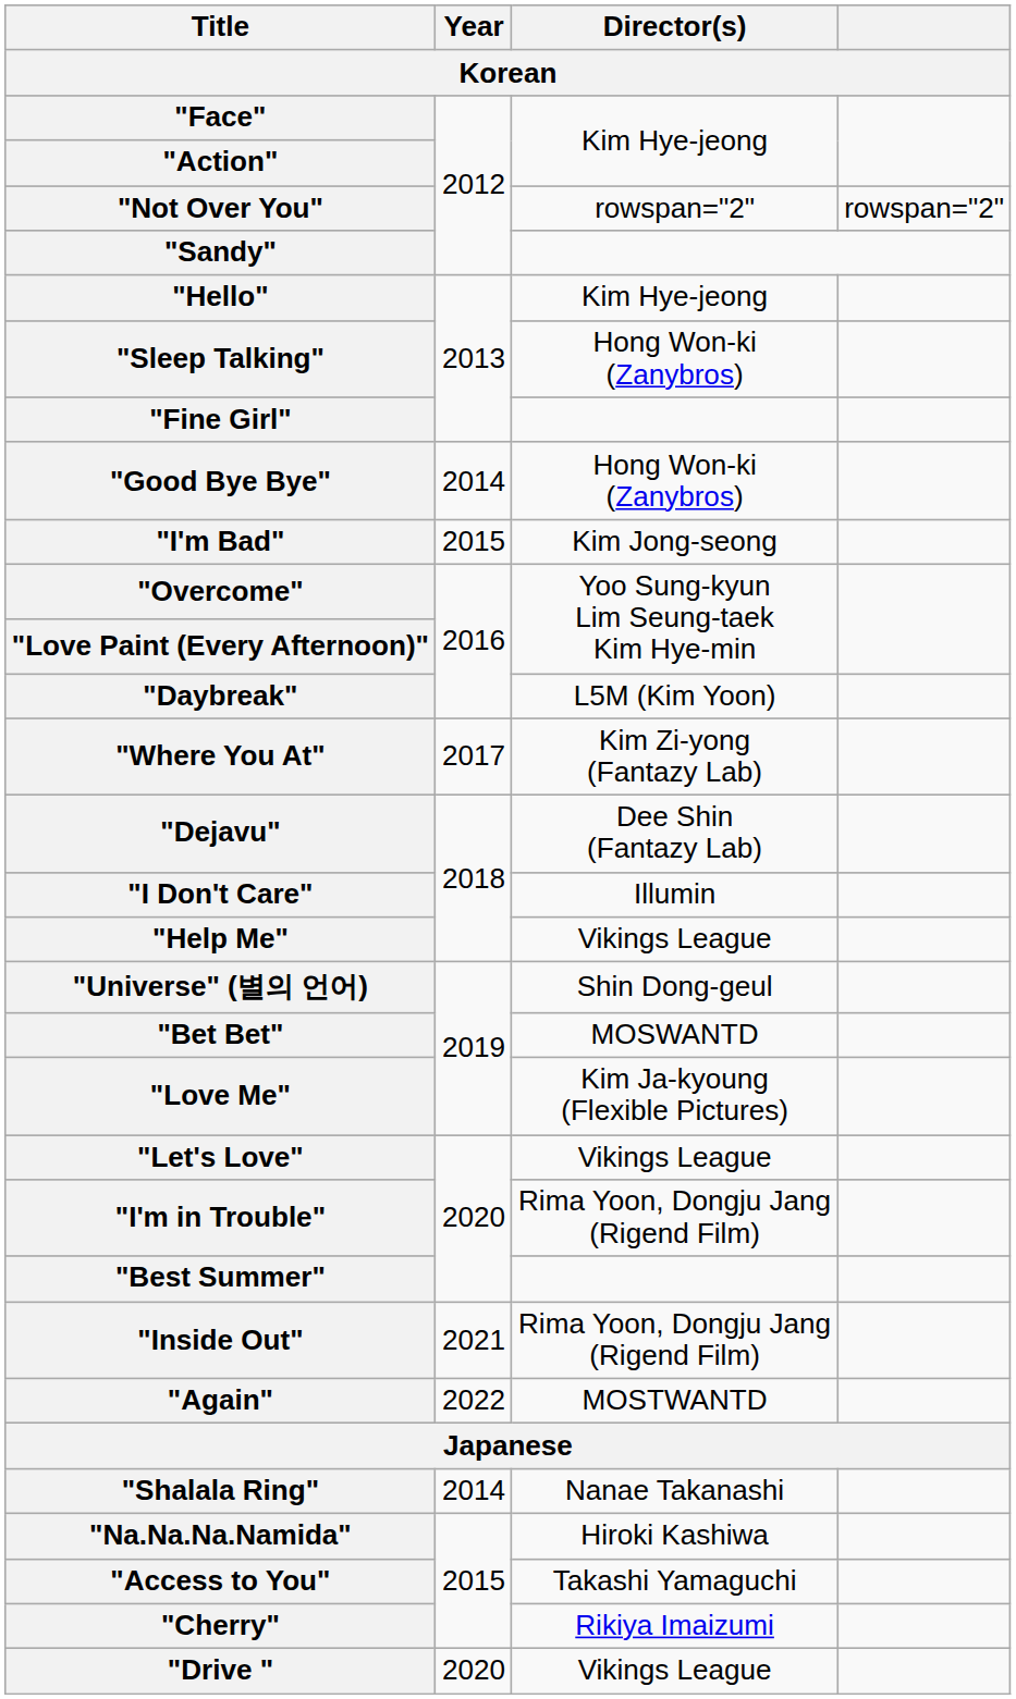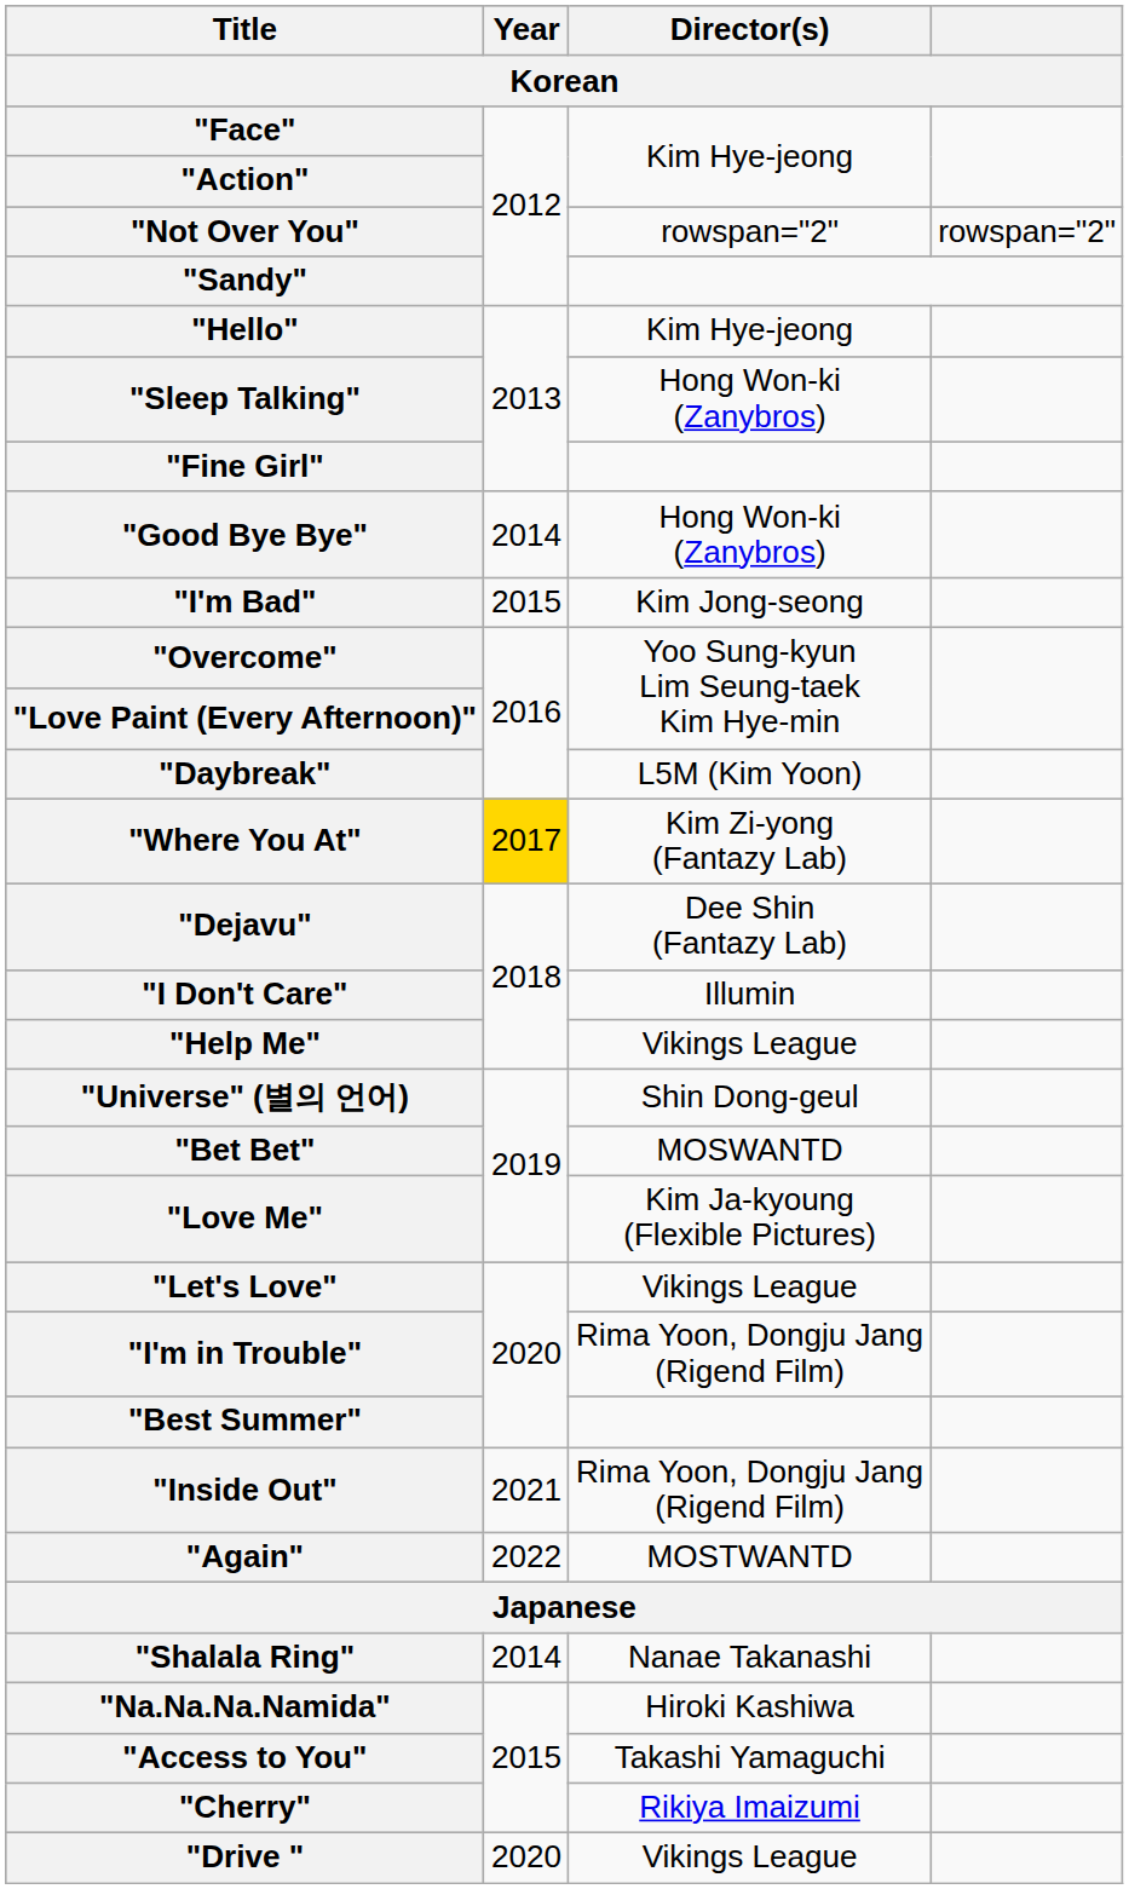"Where You At" | Year: no background -> gold background
